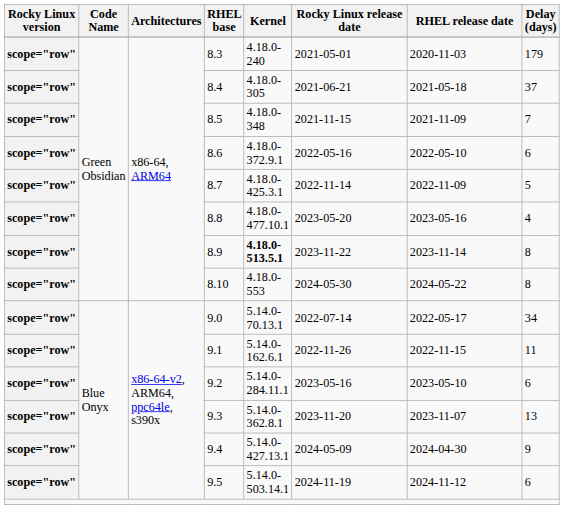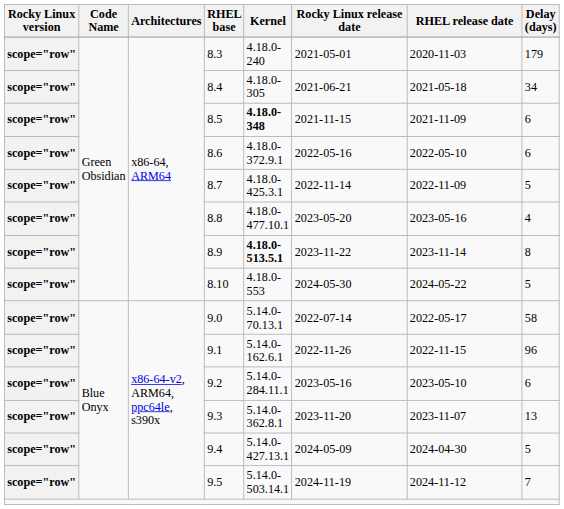8.4 | Delay (days): 37 -> 34
8.5 | Kernel: normal -> bold
8.5 | Delay (days): 7 -> 6
8.10 | Delay (days): 8 -> 5
9.0 | Delay (days): 34 -> 58
9.1 | Delay (days): 11 -> 96
9.4 | Delay (days): 9 -> 5
9.5 | Delay (days): 6 -> 7
